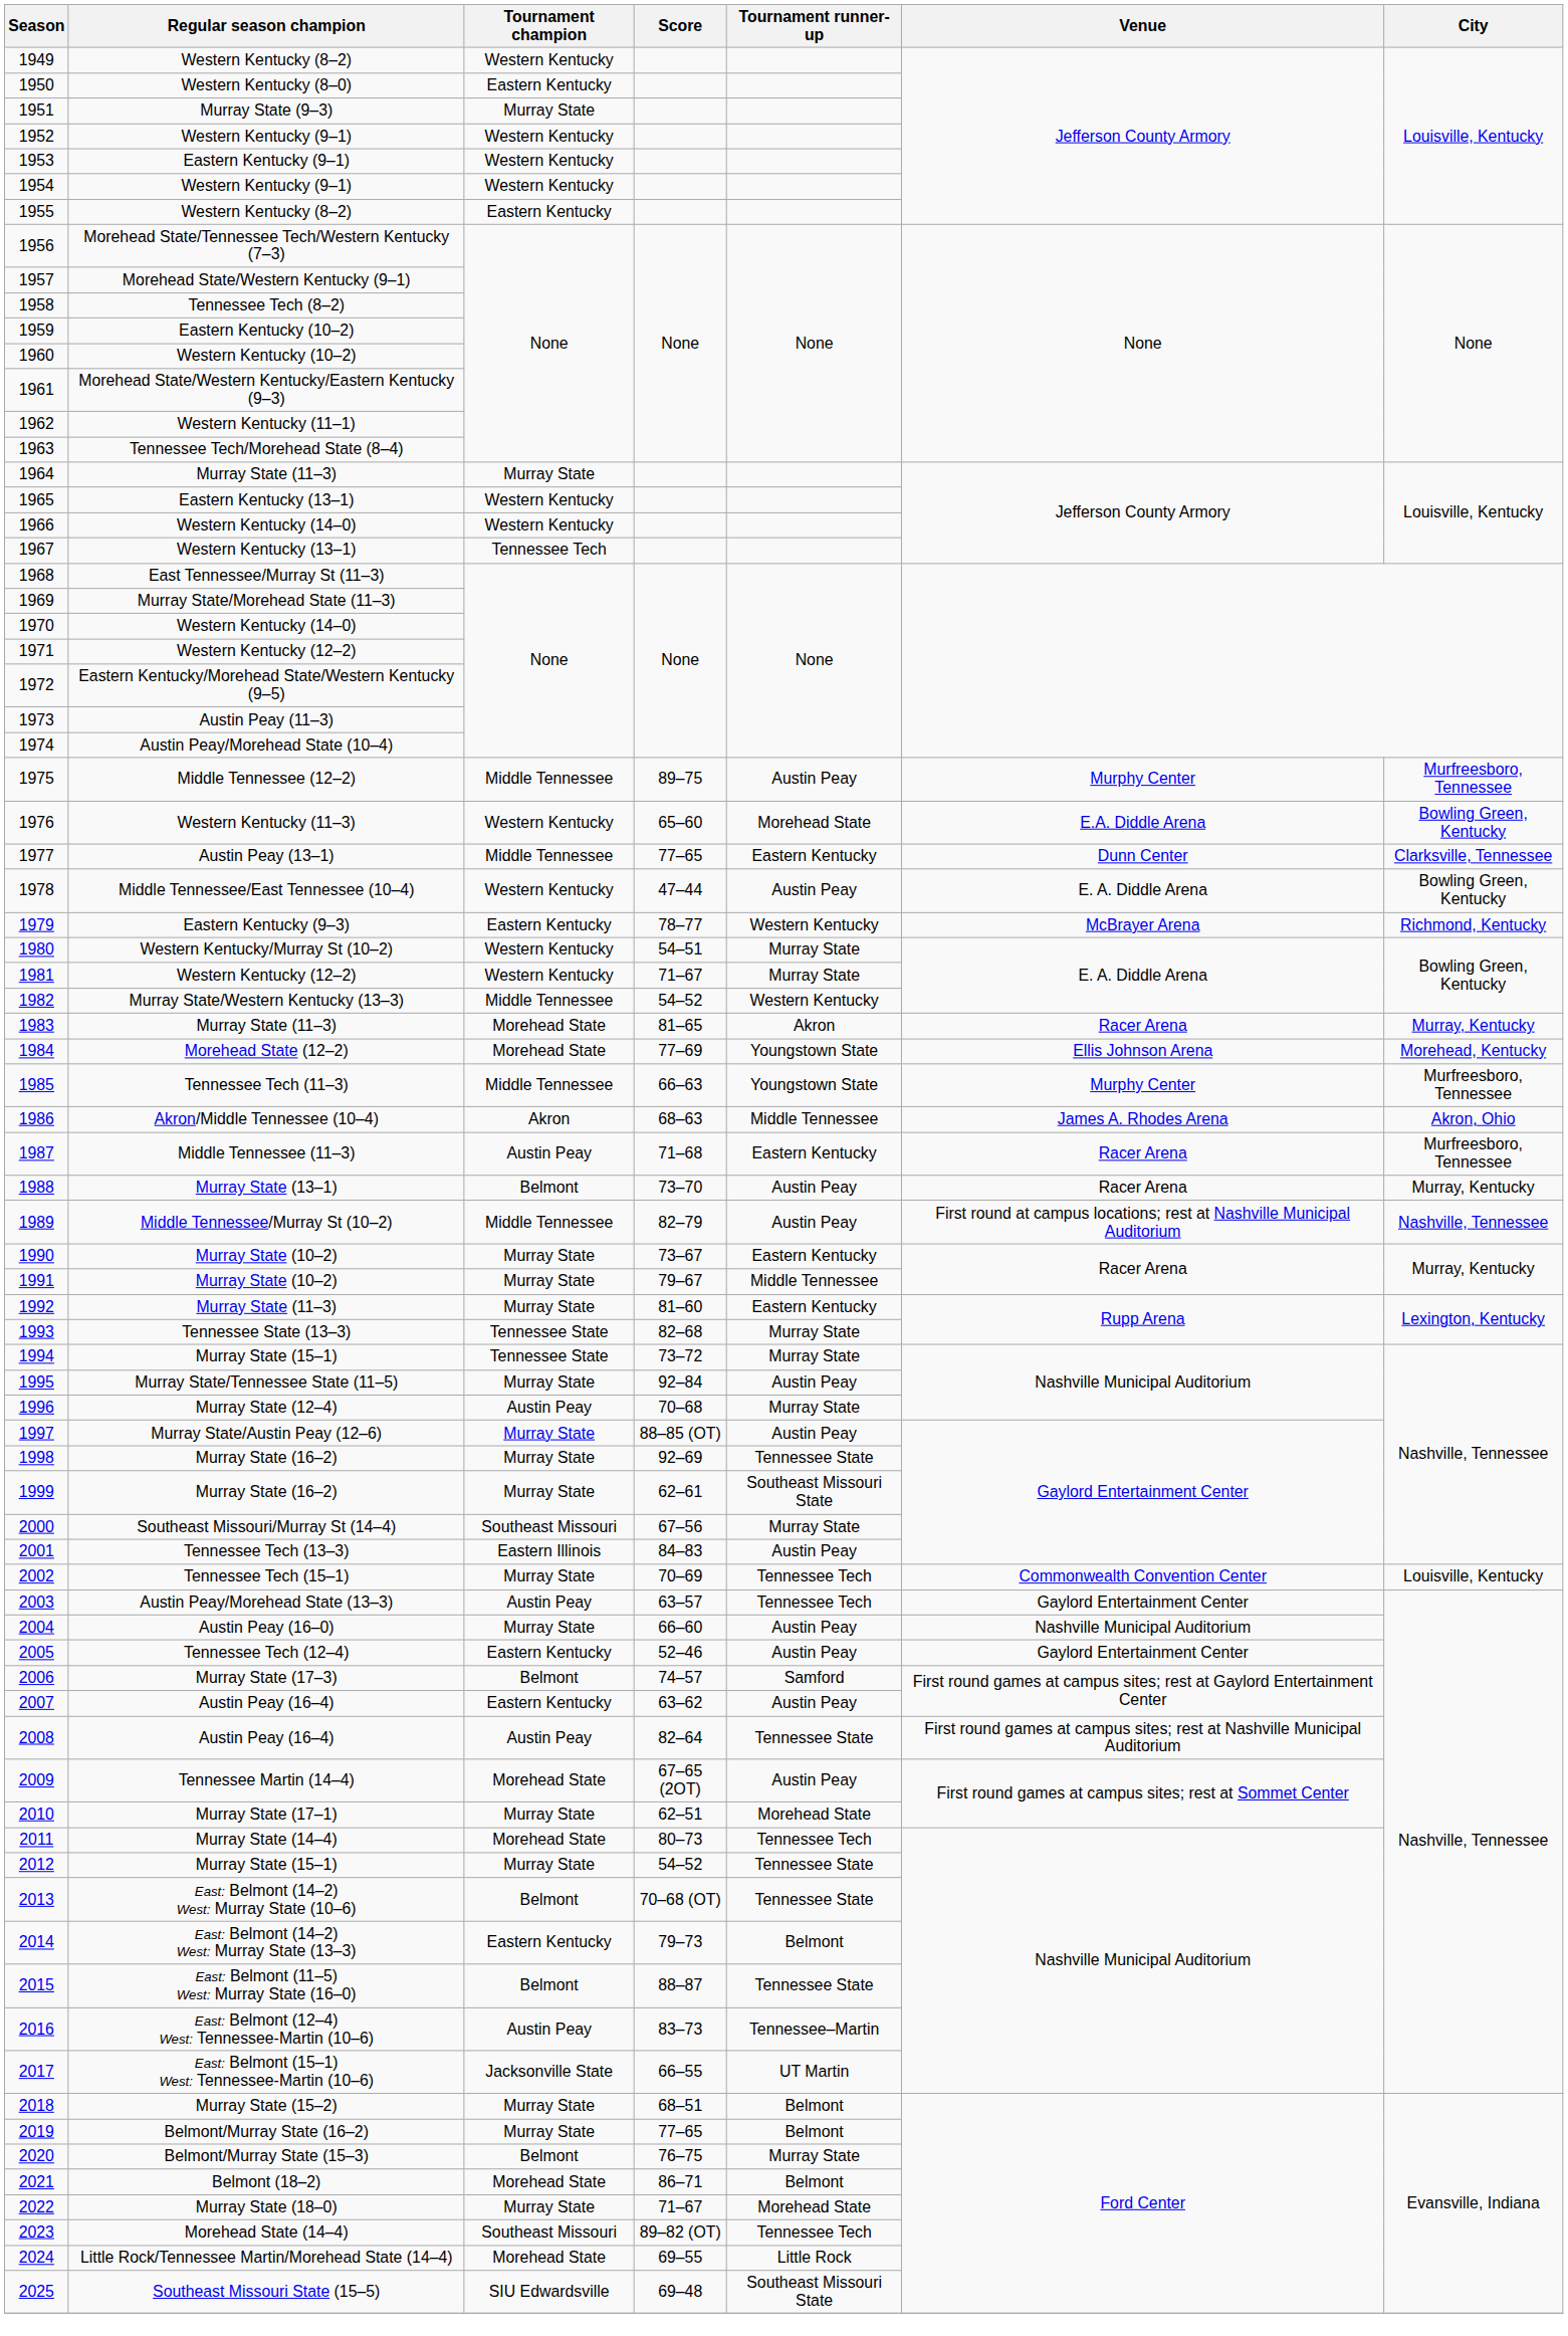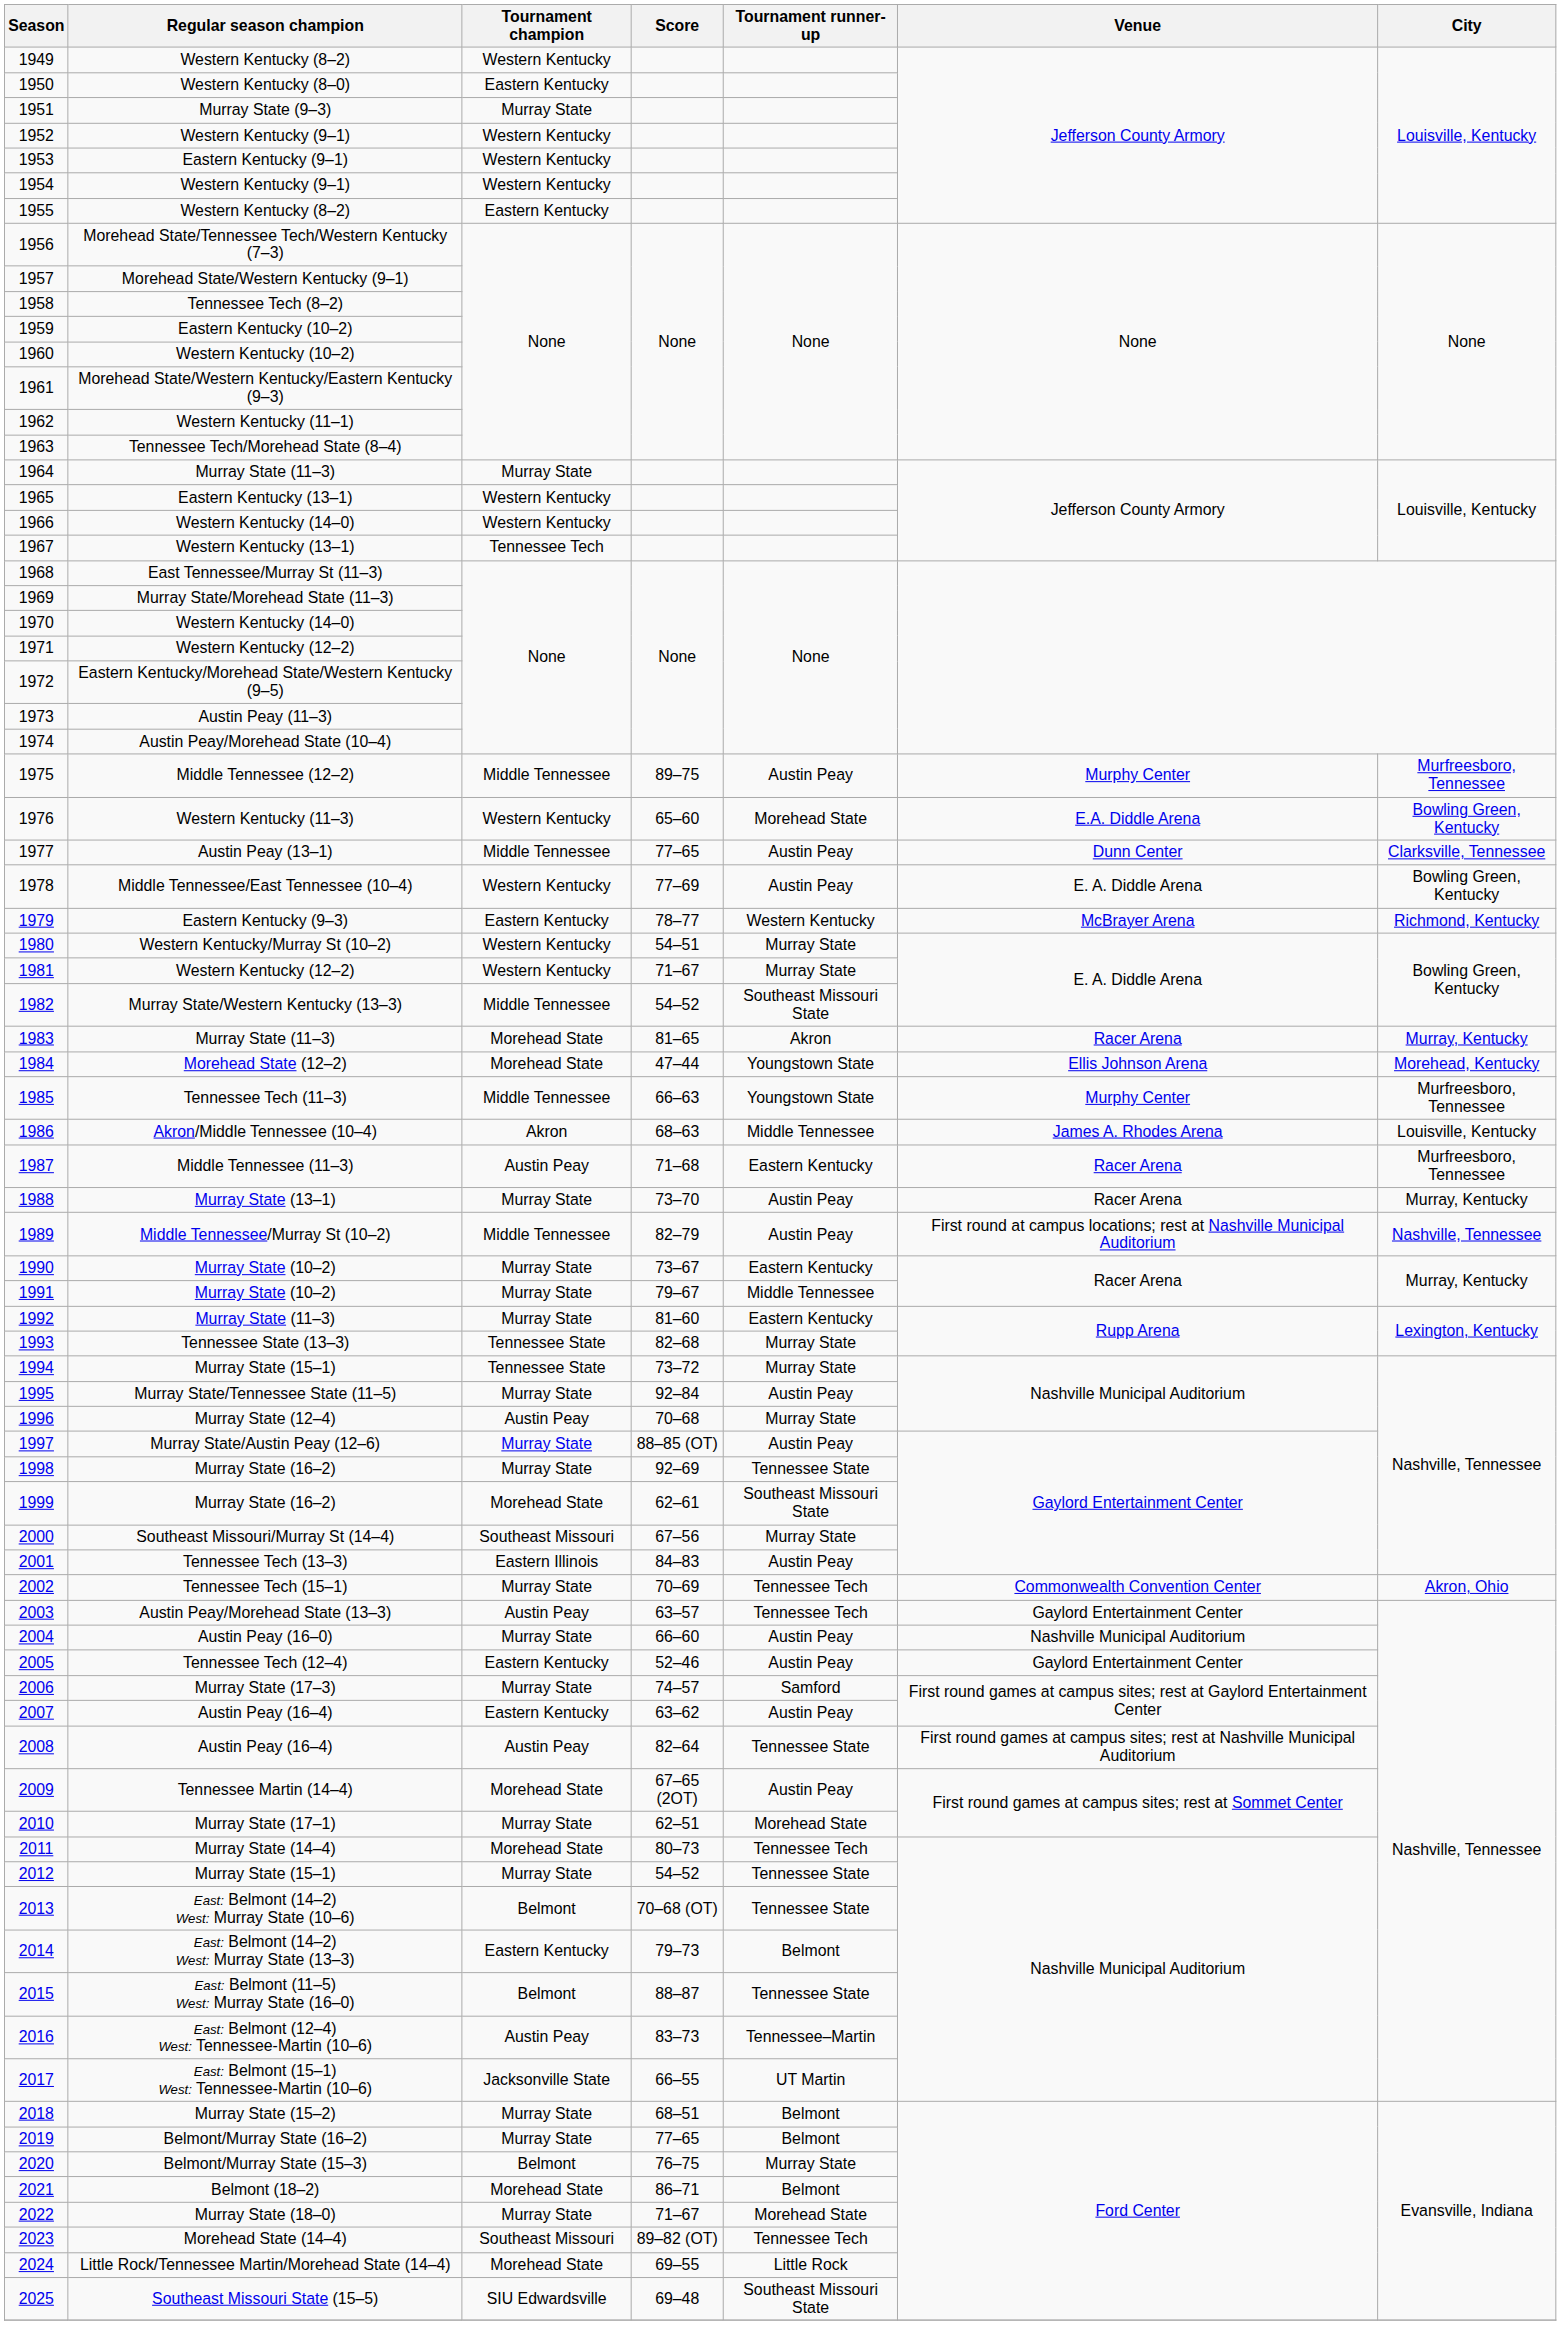1977 | Tournament runner-up: Eastern Kentucky -> Austin Peay
1978 | Score: 47–44 -> 77–69
1982 | Tournament runner-up: Western Kentucky -> Southeast Missouri State
1984 | Score: 77–69 -> 47–44
1986 | City: Akron, Ohio -> Louisville, Kentucky
1988 | Tournament champion: Belmont -> Murray State
1999 | Tournament champion: Murray State -> Morehead State
2002 | City: Louisville, Kentucky -> Akron, Ohio
2006 | Tournament champion: Belmont -> Murray State
